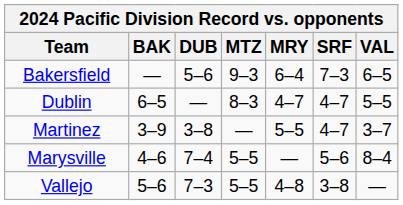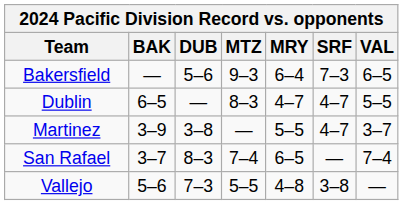- row: Marysville | 4–6 | 7–4 | 5–5 | — | 5–6 | 8–4
+ row: San Rafael | 3–7 | 8–3 | 7–4 | 6–5 | — | 7–4
